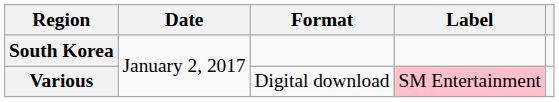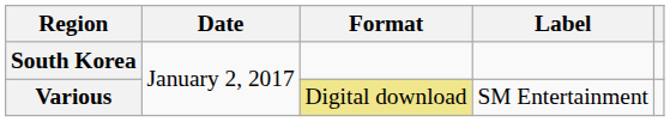Various | Format: no background -> khaki background
Various | Label: pink background -> no background
